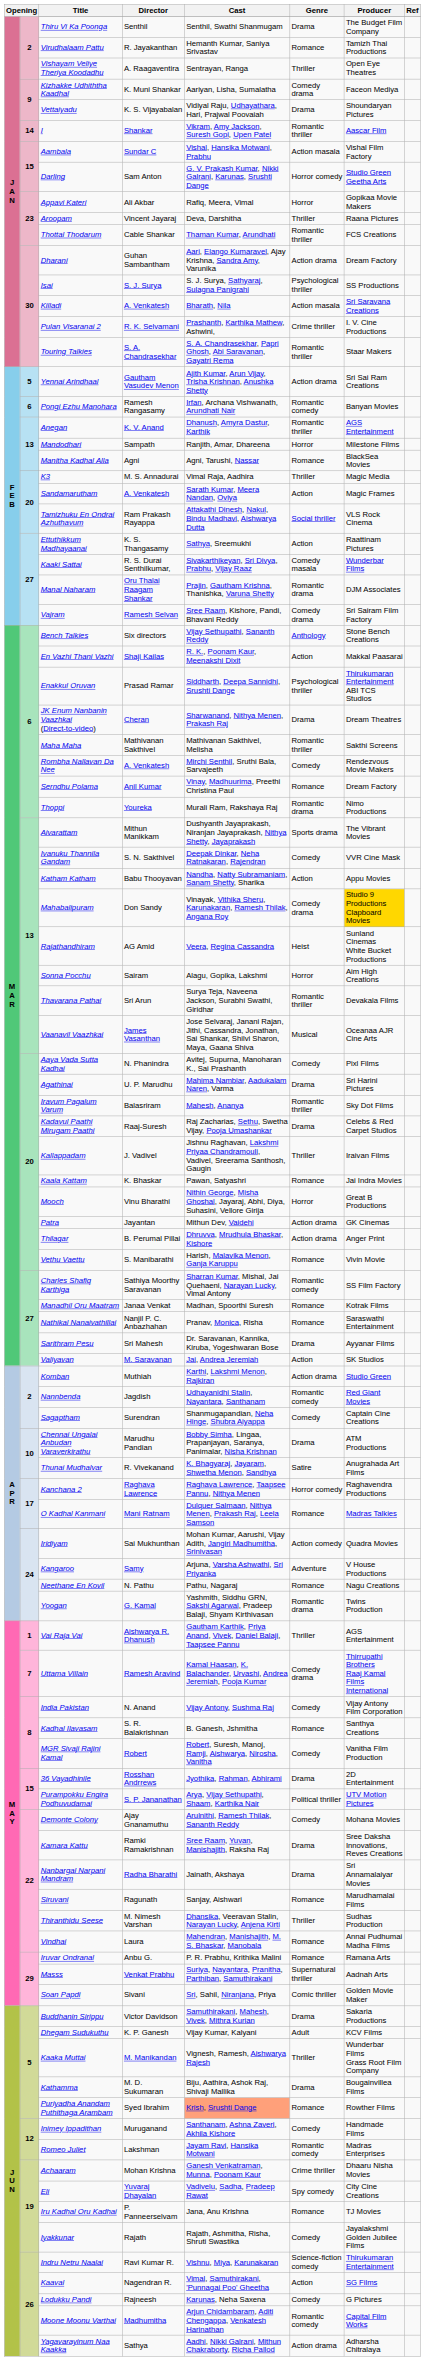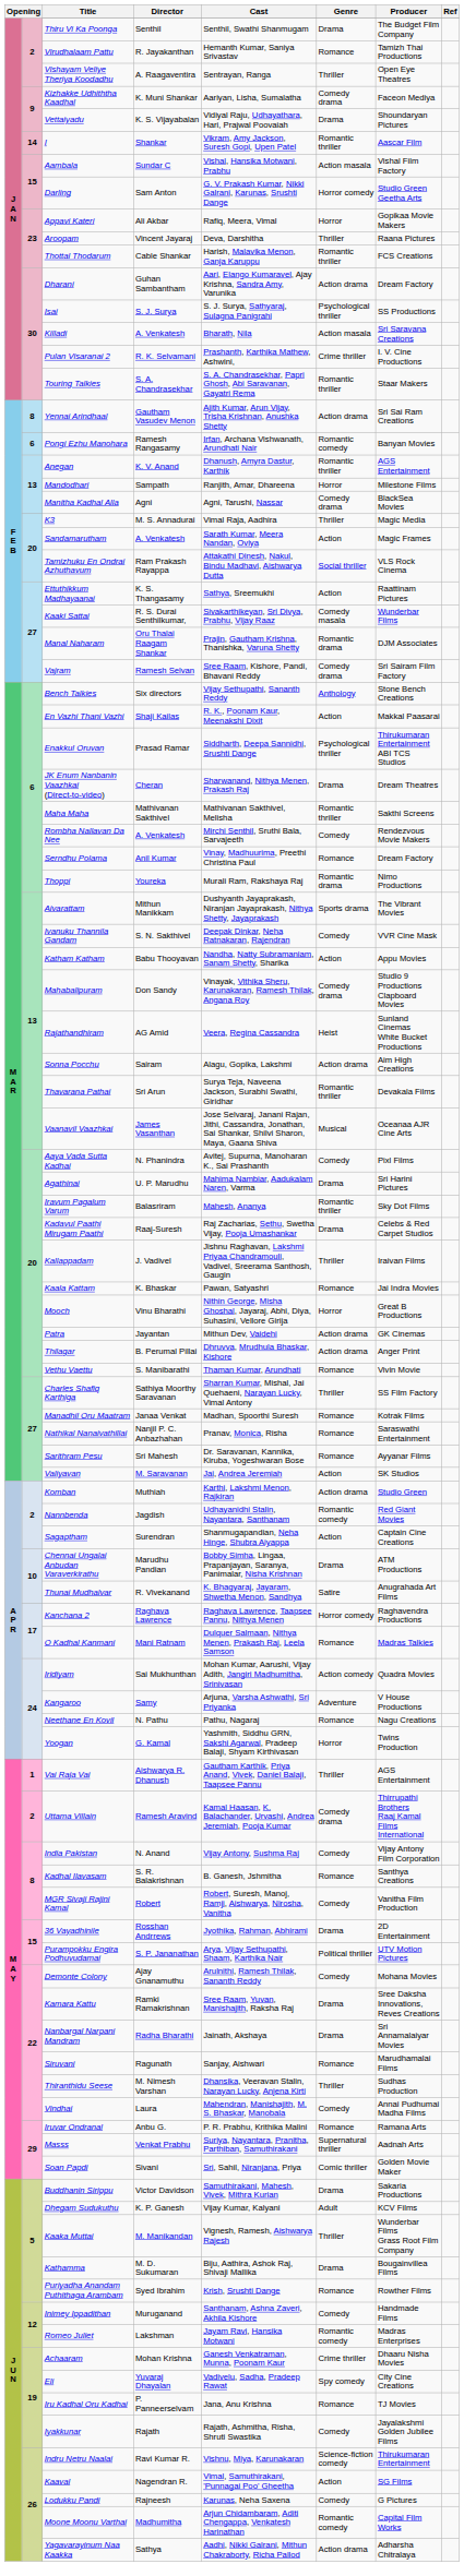Thottal Thodarum | Cast: Thaman Kumar, Arundhati -> Harish, Malavika Menon, Ganja Karuppu
Yennai Arindhaal | column 2: 5 -> 8
Manitha Kadhal Alla | Genre: Romance -> Comedy drama
Mahabalipuram | Producer: gold background -> no background
Sonna Pocchu | Genre: Horror -> Action drama
Vethu Vaettu | Cast: Harish, Malavika Menon, Ganja Karuppu -> Thaman Kumar, Arundhati
Charles Shafiq Karthiga | Genre: Romantic comedy -> Thriller
Sarithram Pesu | Genre: Drama -> Romance
Sagaptham | Genre: Comedy -> Action
Yoogan | Genre: Romantic drama -> Horror
Uttama Villain | column 2: 7 -> 2
Vindhai | Genre: Romance -> Comedy
Puriyadha Anandam Puthithaga Arambam | Cast: lightsalmon background -> no background
